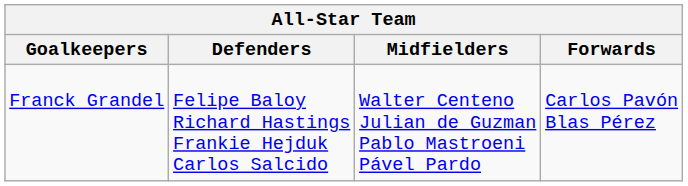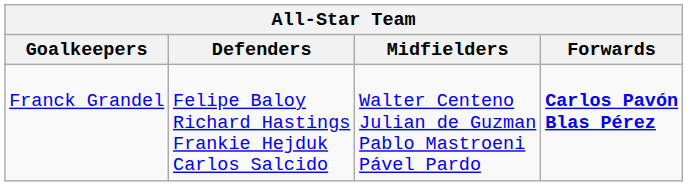Franck Grandel | Forwards: normal -> bold
